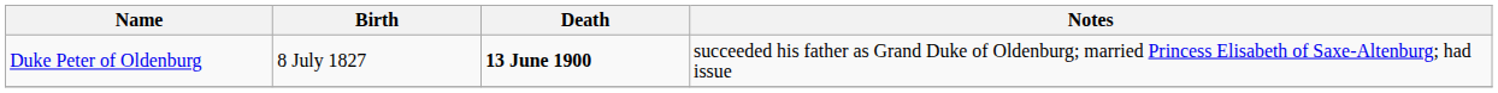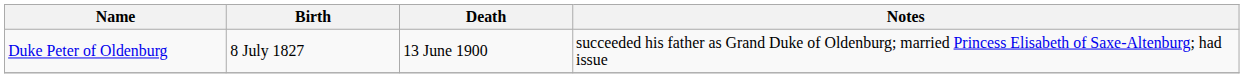Duke Peter of Oldenburg | Death: bold -> normal
